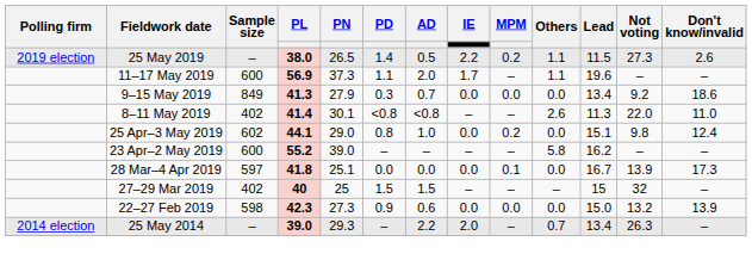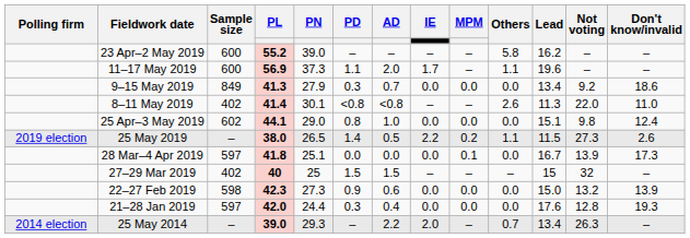rows swapped: 25 May 2019 <-> 23 Apr–2 May 2019
25 Apr–3 May 2019 | MPM: 0.2 -> 0.0
+ row: 21–28 Jan 2019 | 597 | 42.0 | 24.4 | 0.3 | 0.4 | 0.0 | 0.0 | 0.0 | 17.6 | 12.8 | 19.3
